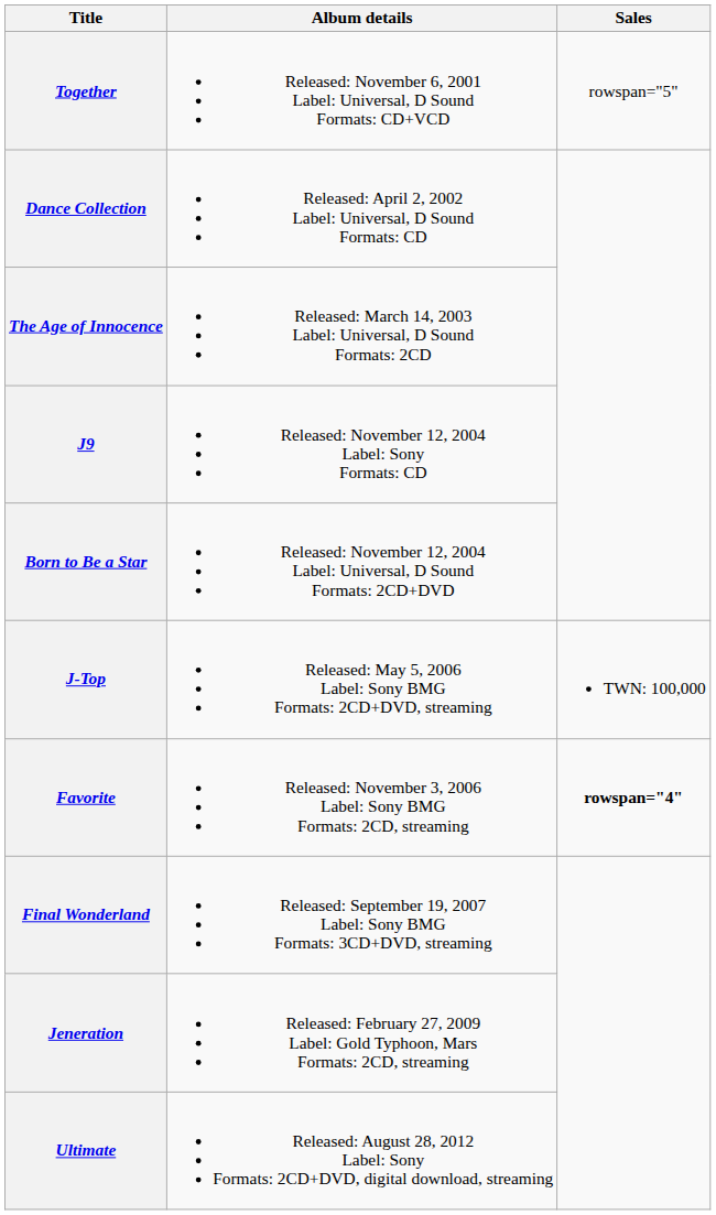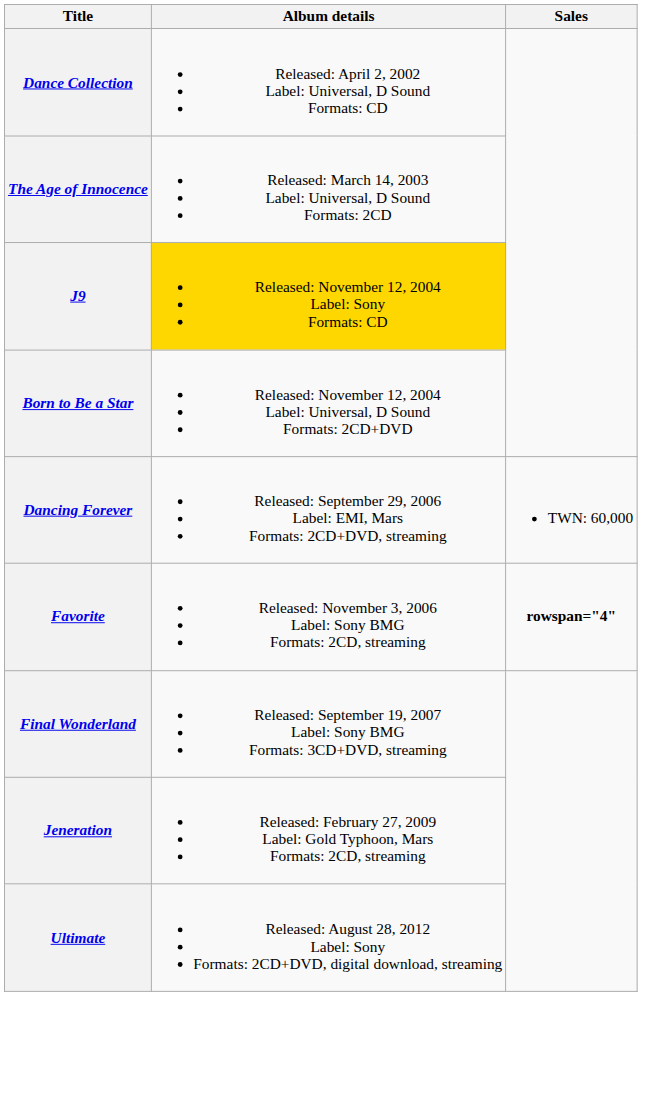- row: Together | Released: November 6, 2001 Label: Universal, D Sound Formats: CD+VCD | rowspan="5"
J9 | Album details: no background -> gold background
- row: J-Top | Released: May 5, 2006 Label: Sony BMG Formats: 2CD+DVD, streaming | TWN: 100,000
+ row: Dancing Forever | Released: September 29, 2006 Label: EMI, Mars Formats: 2CD+DVD, streaming | TWN: 60,000
